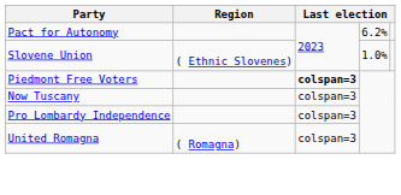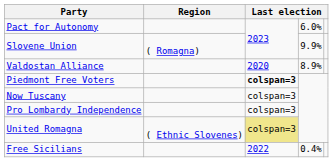Pact for Autonomy | column 4: 6.2% -> 6.0%
Slovene Union | Region: ( Ethnic Slovenes) -> ( Romagna)
Slovene Union | column 4: 1.0% -> 9.9%
+ row: Valdostan Alliance | 2020 | 8.9%
United Romagna | Region: ( Romagna) -> ( Ethnic Slovenes)
United Romagna | column 3: no background -> khaki background
+ row: Free Sicilians | 2022 | 0.4%
